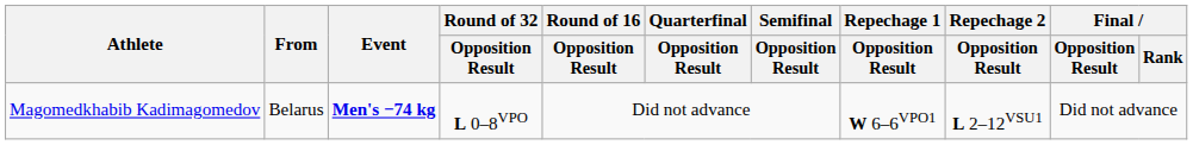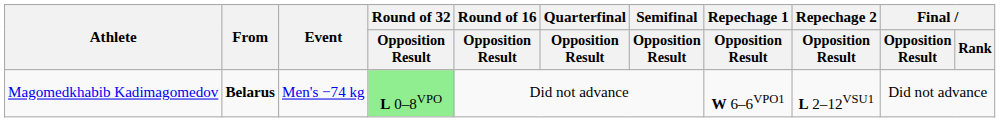Magomedkhabib Kadimagomedov | From: normal -> bold
Magomedkhabib Kadimagomedov | Event: bold -> normal
Magomedkhabib Kadimagomedov | Round of 32 / Opposition Result: no background -> lightgreen background
